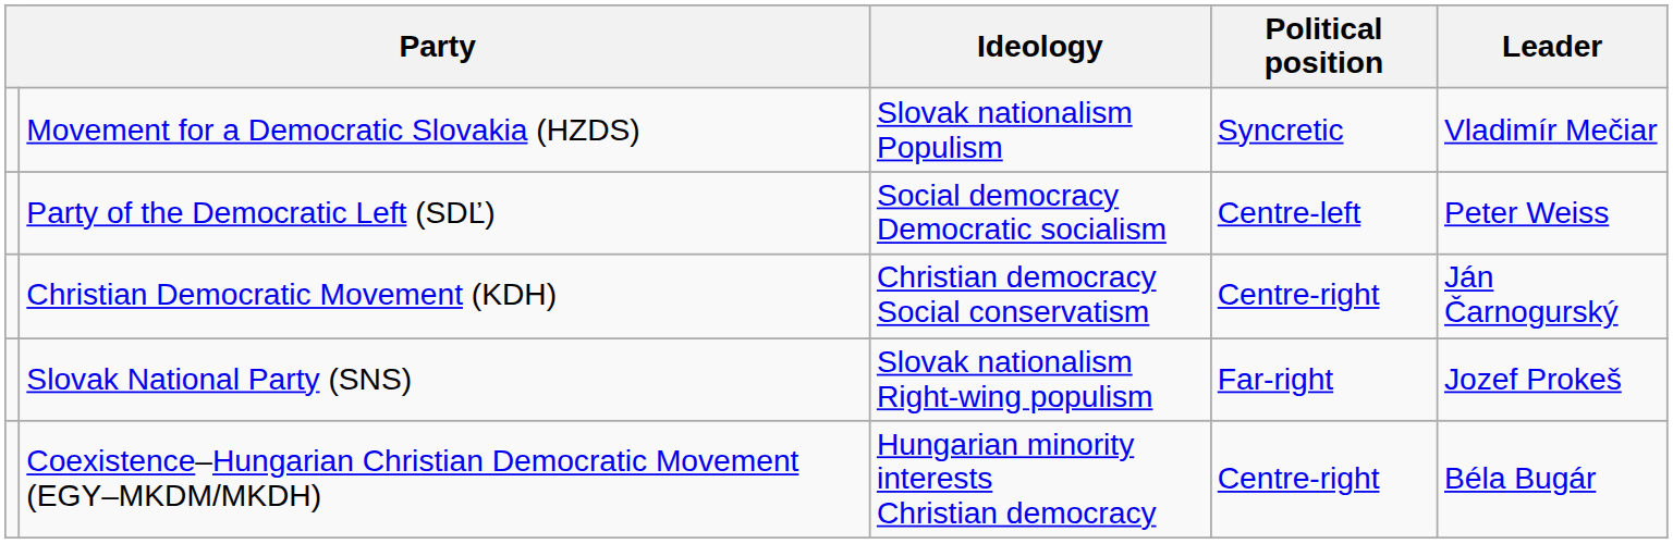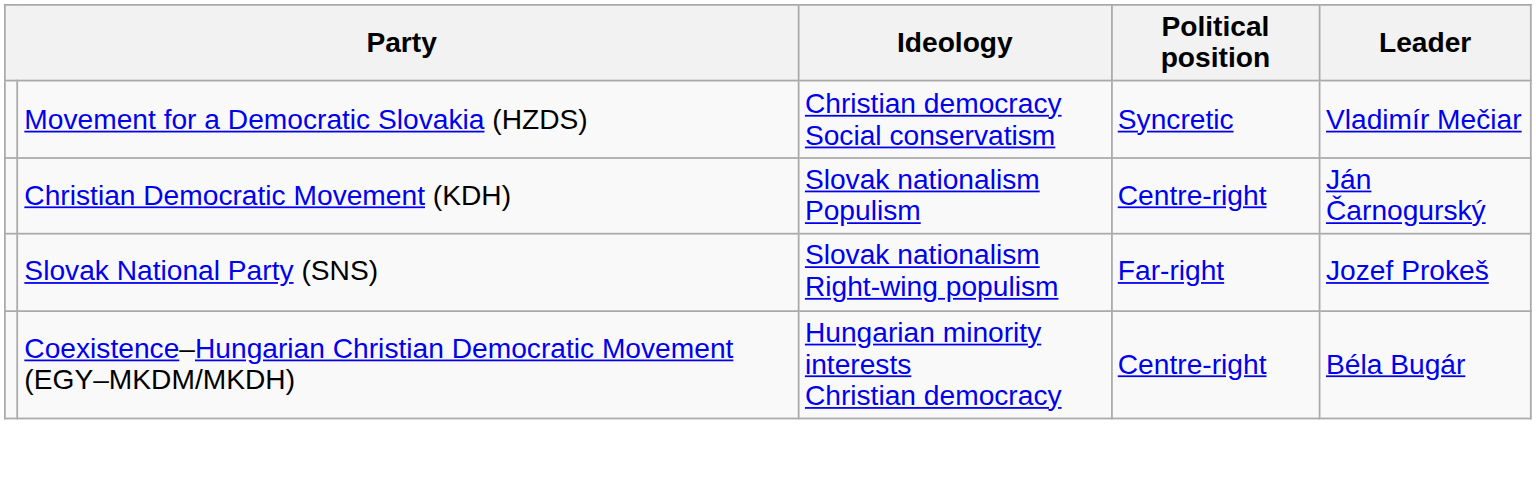Movement for a Democratic Slovakia (HZDS) | Ideology: Slovak nationalism Populism -> Christian democracy Social conservatism
- row: Party of the Democratic Left (SDĽ) | Social democracy Democratic socialism | Centre-left | Peter Weiss
Christian Democratic Movement (KDH) | Ideology: Christian democracy Social conservatism -> Slovak nationalism Populism
